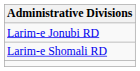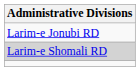row 3 | column 1: no background -> lightgrey background
